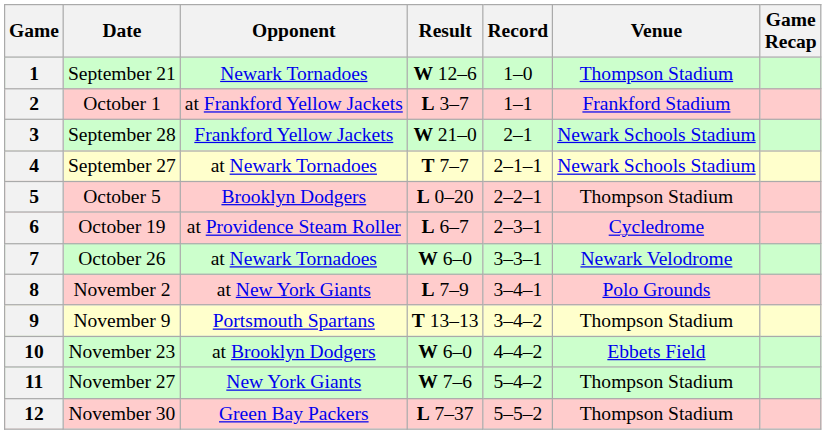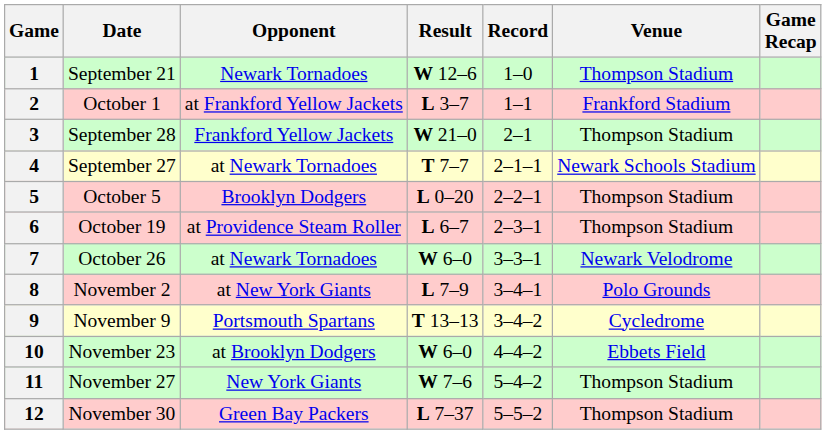3 | Venue: Newark Schools Stadium -> Thompson Stadium
6 | Venue: Cycledrome -> Thompson Stadium
9 | Venue: Thompson Stadium -> Cycledrome
